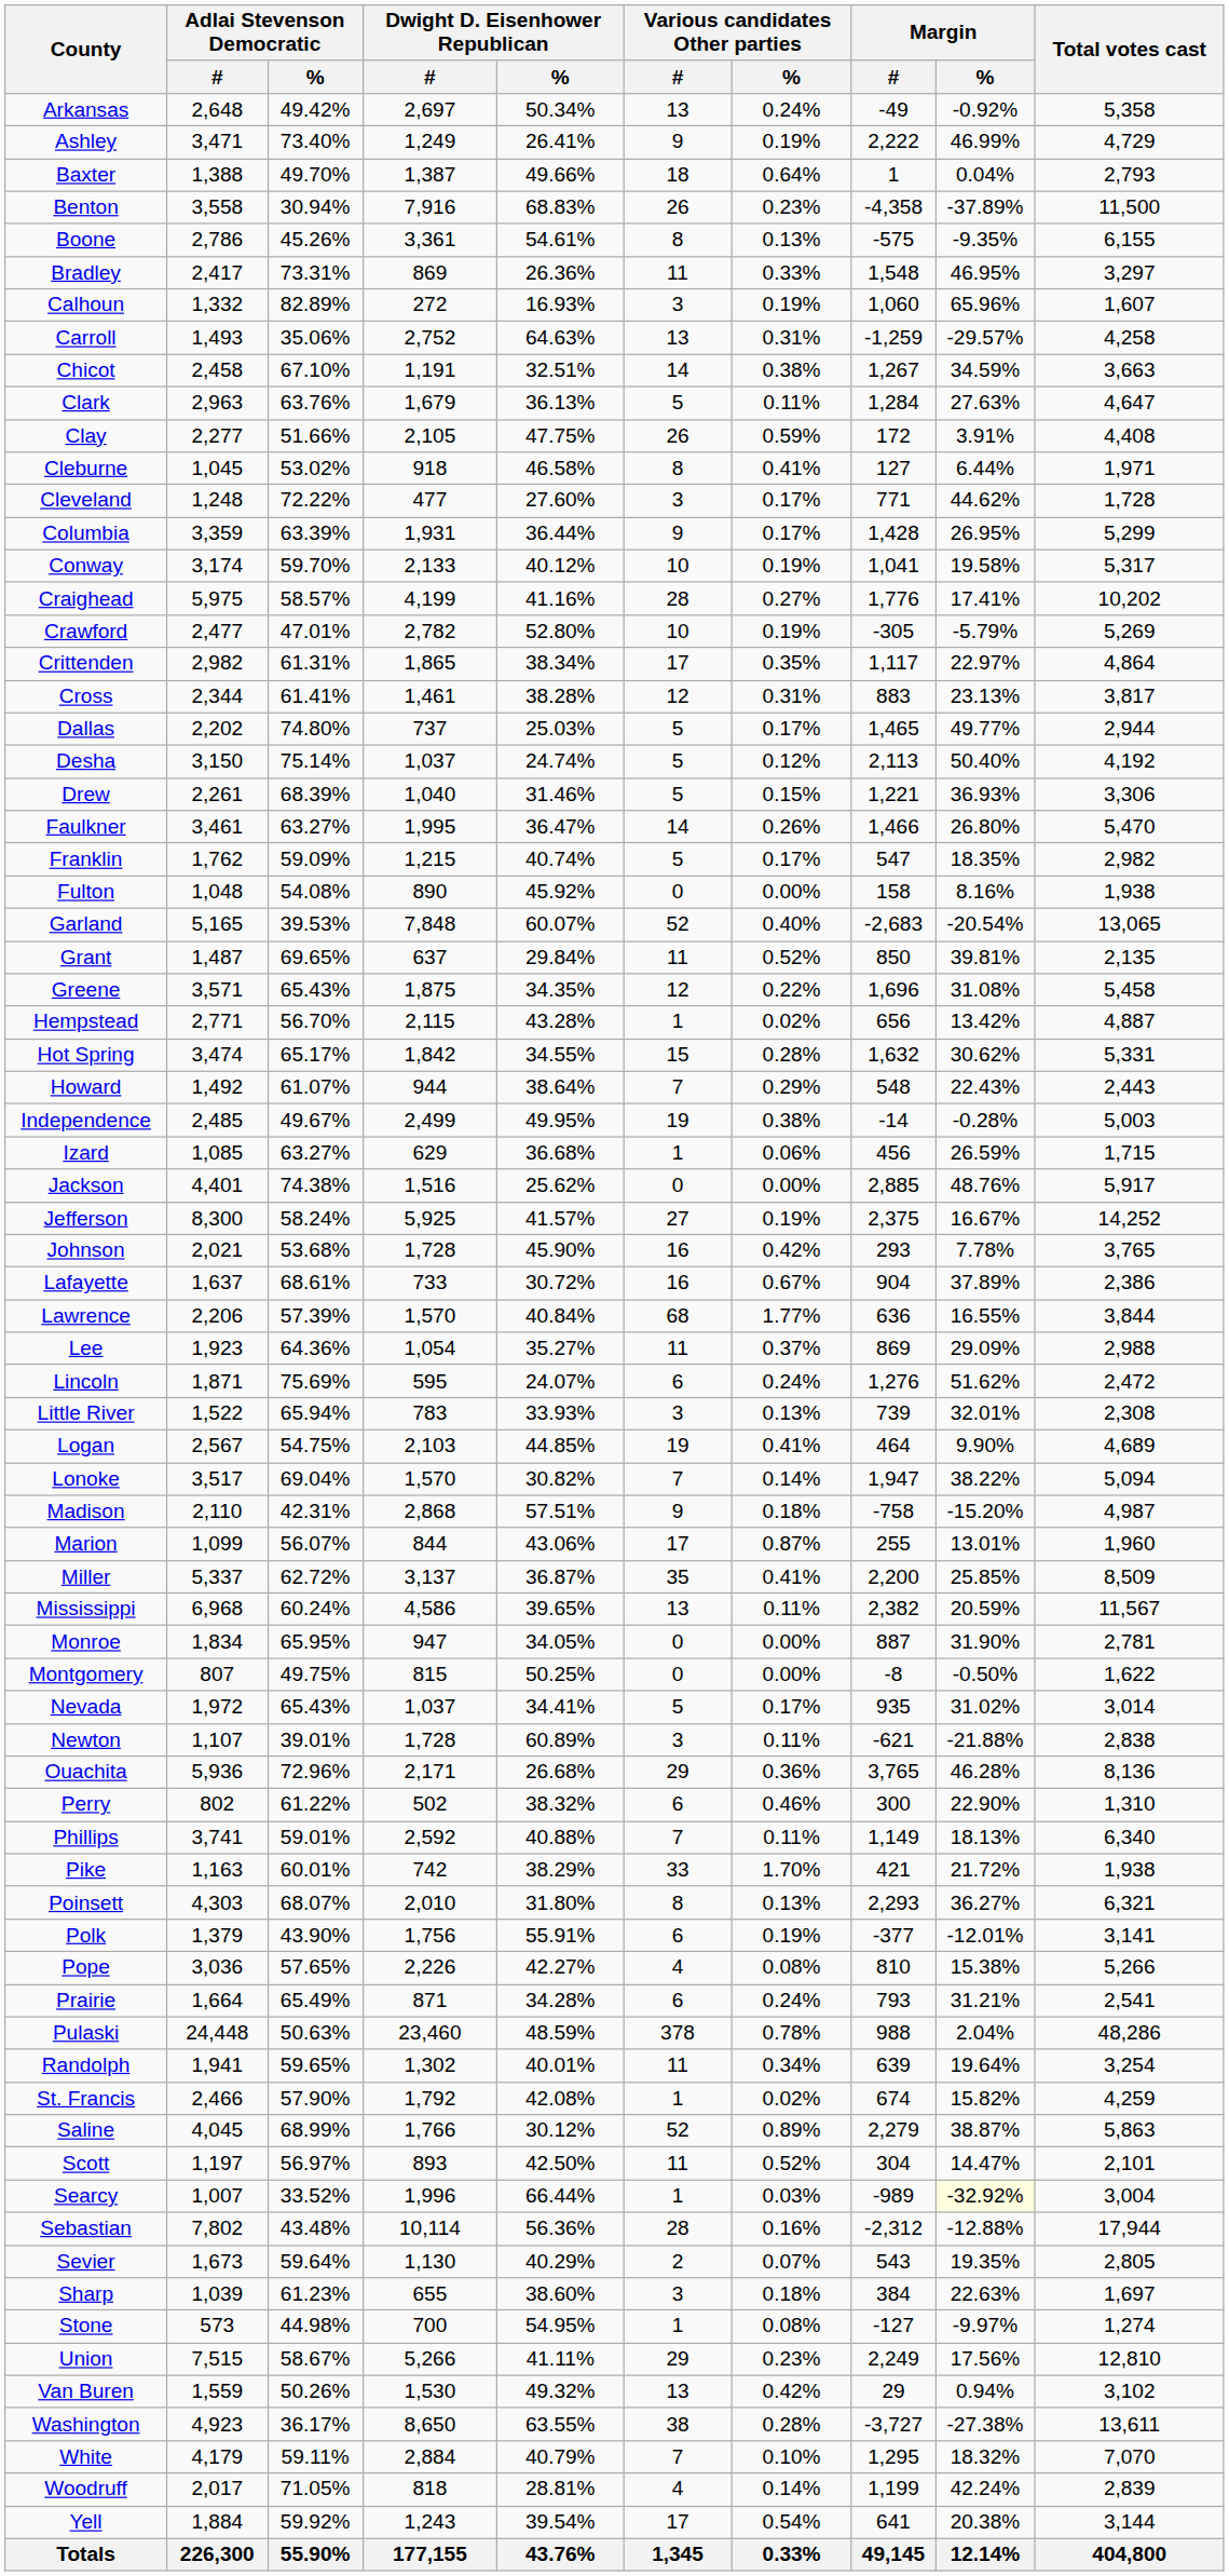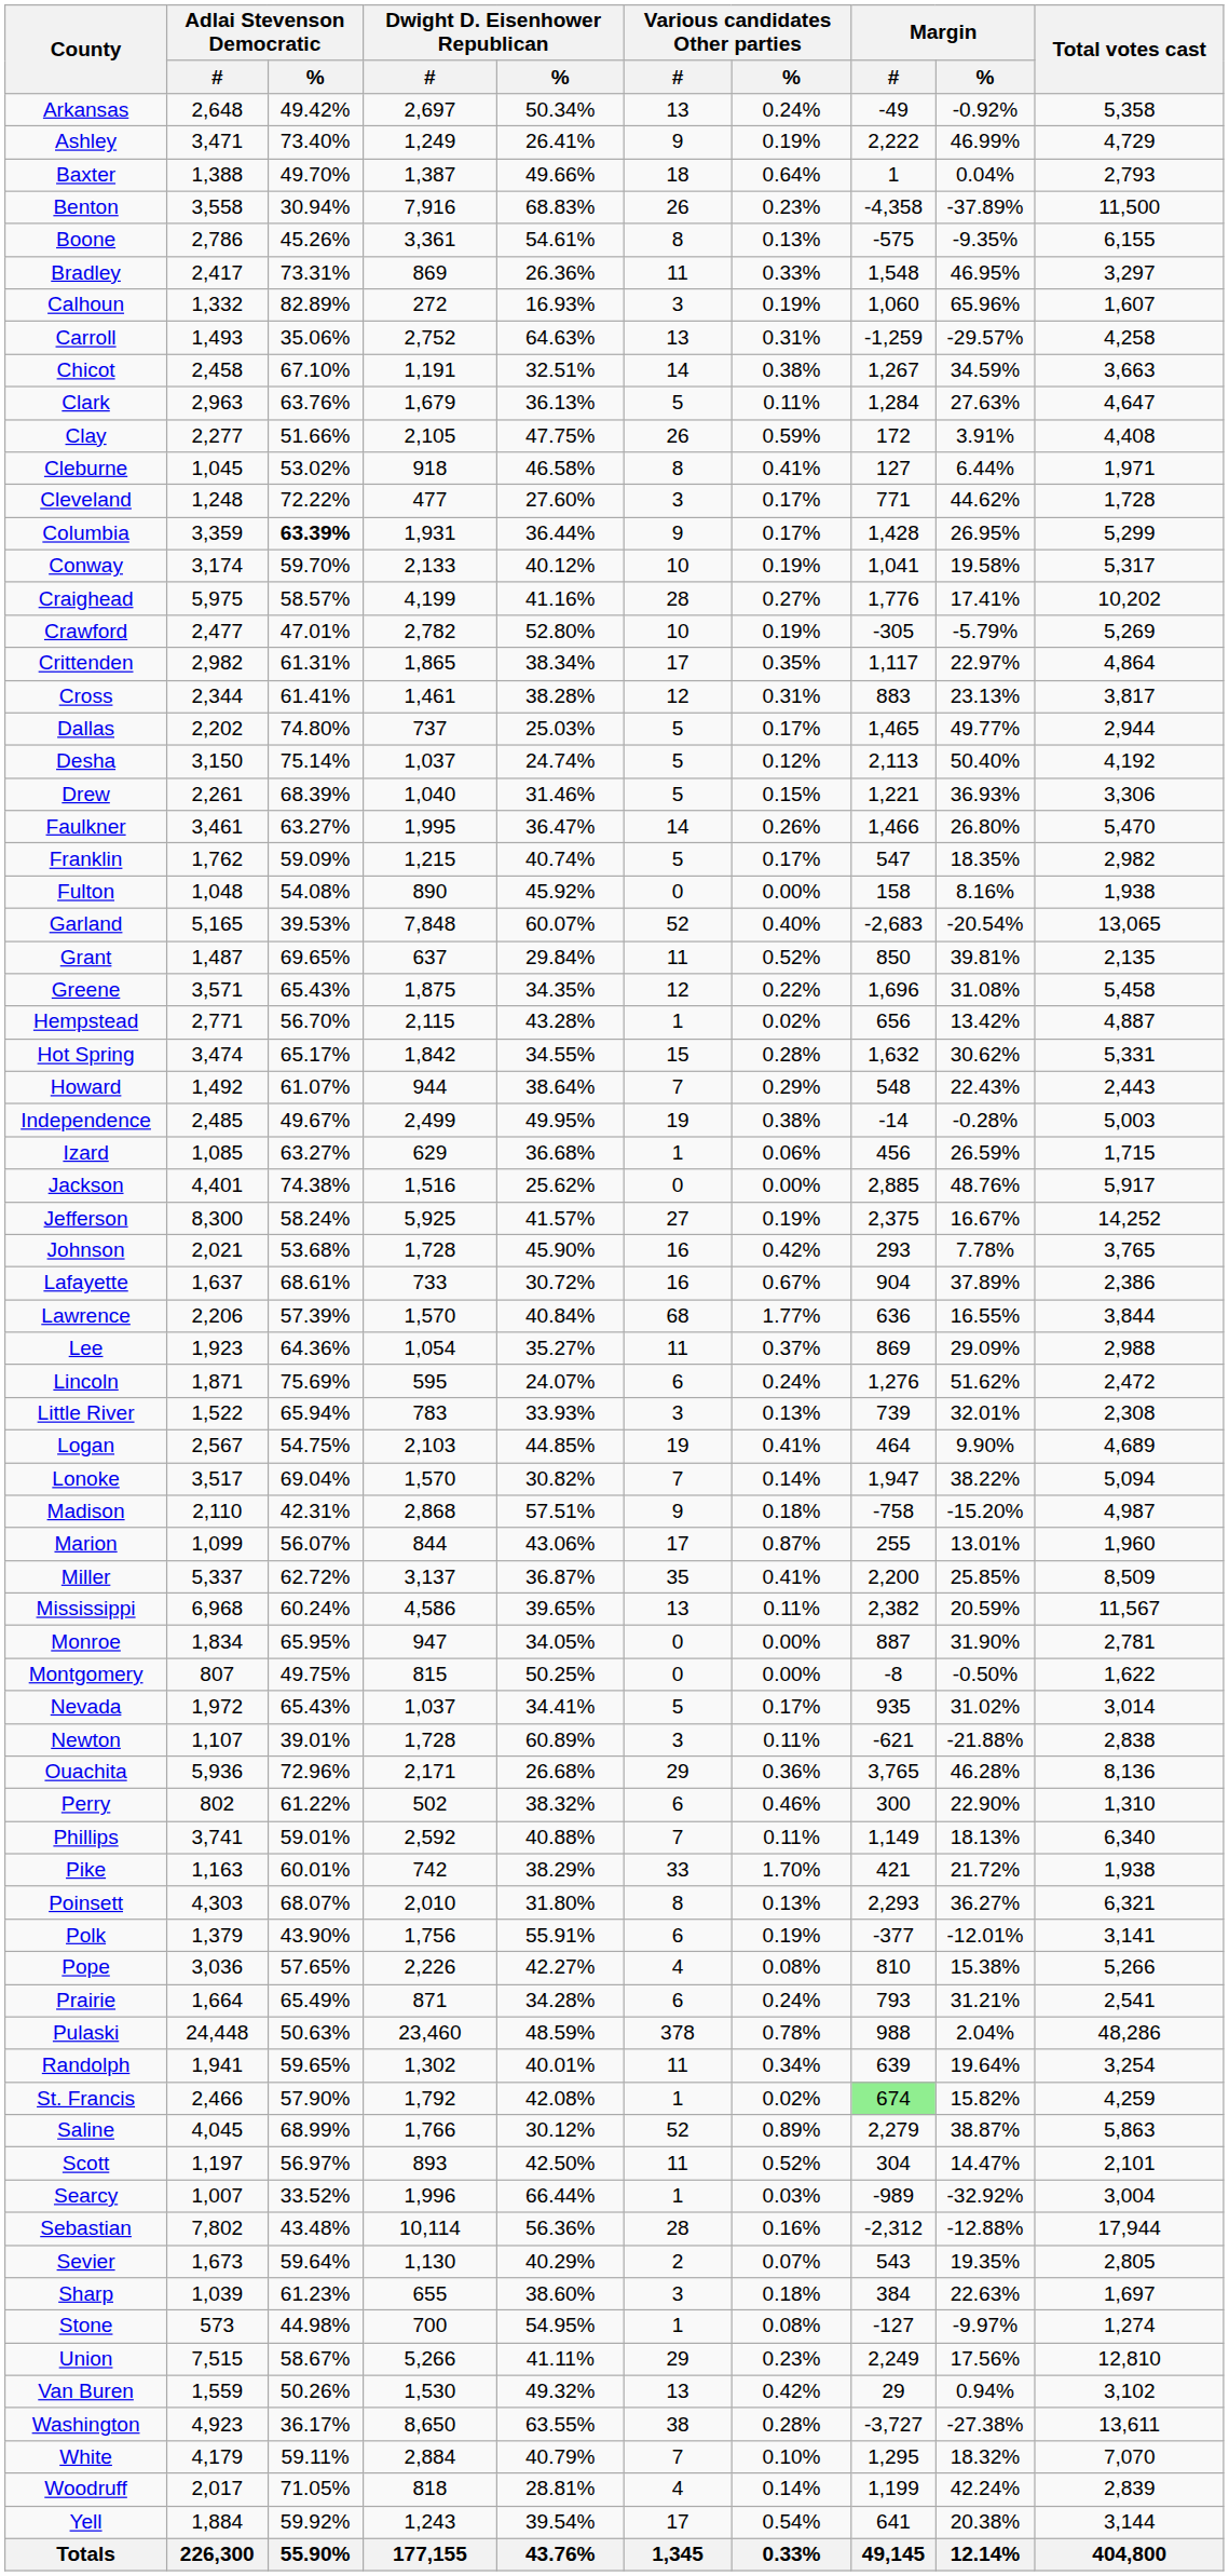Columbia | Adlai Stevenson Democratic / %: normal -> bold
St. Francis | Margin / #: no background -> lightgreen background
Searcy | Margin / %: lightyellow background -> no background
